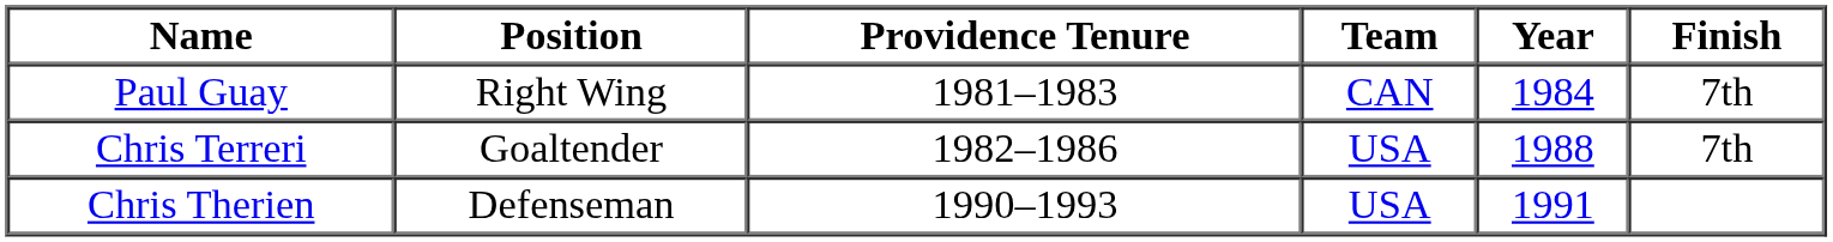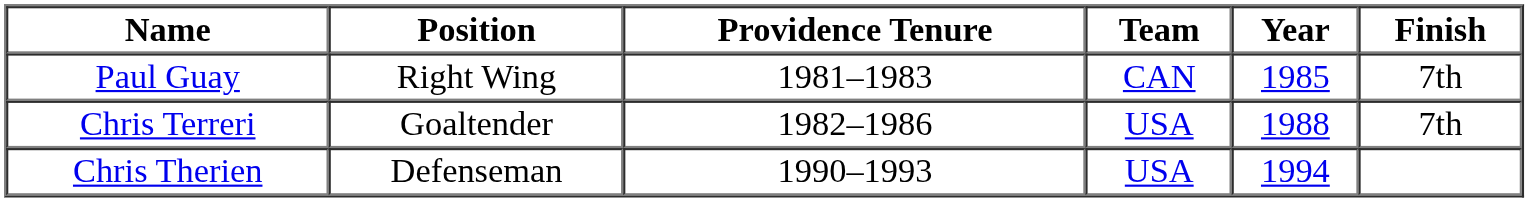Paul Guay | Year: 1984 -> 1985
Chris Therien | Year: 1991 -> 1994
